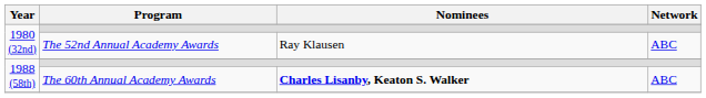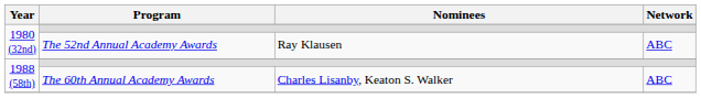The 60th Annual Academy Awards | Nominees: bold -> normal
